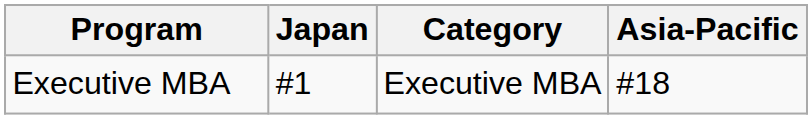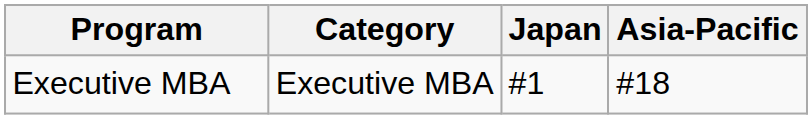columns swapped: Category <-> Japan
